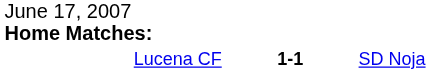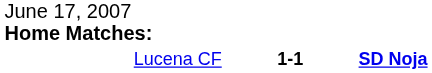Lucena CF | column 3: normal -> bold
